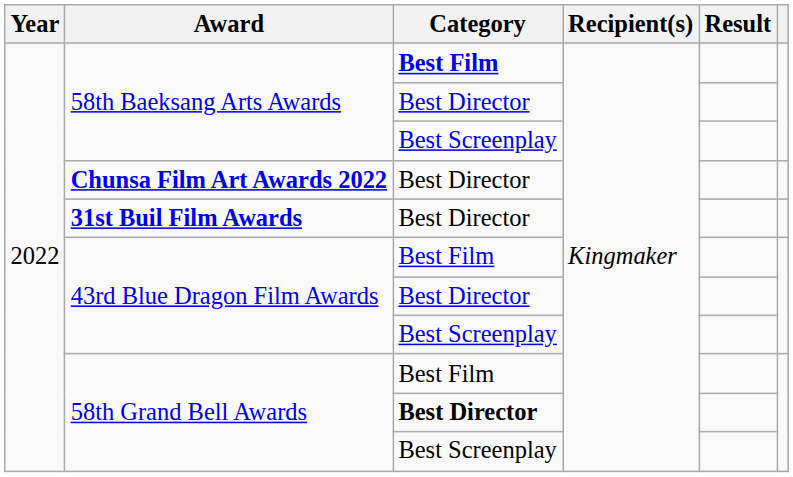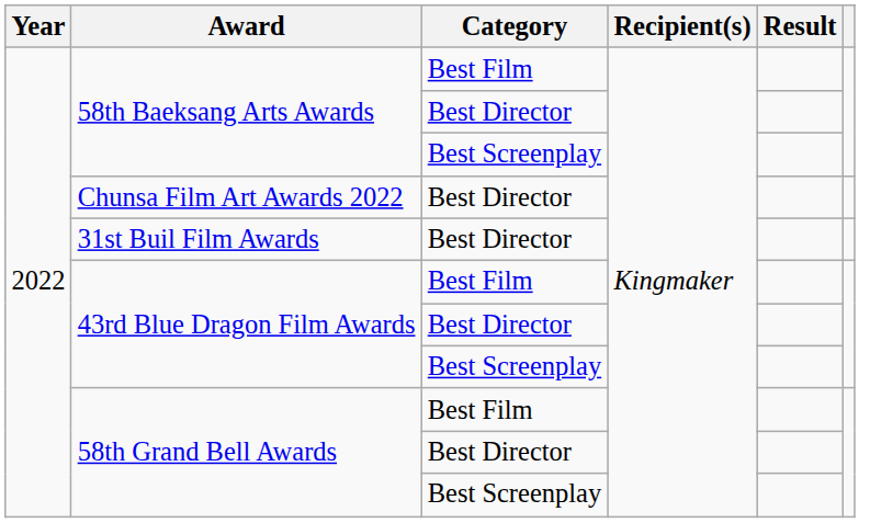58th Baeksang Arts Awards / Best Film | Category: bold -> normal
Chunsa Film Art Awards 2022 | Award: bold -> normal
31st Buil Film Awards | Award: bold -> normal
58th Grand Bell Awards / Best Director | Category: bold -> normal
